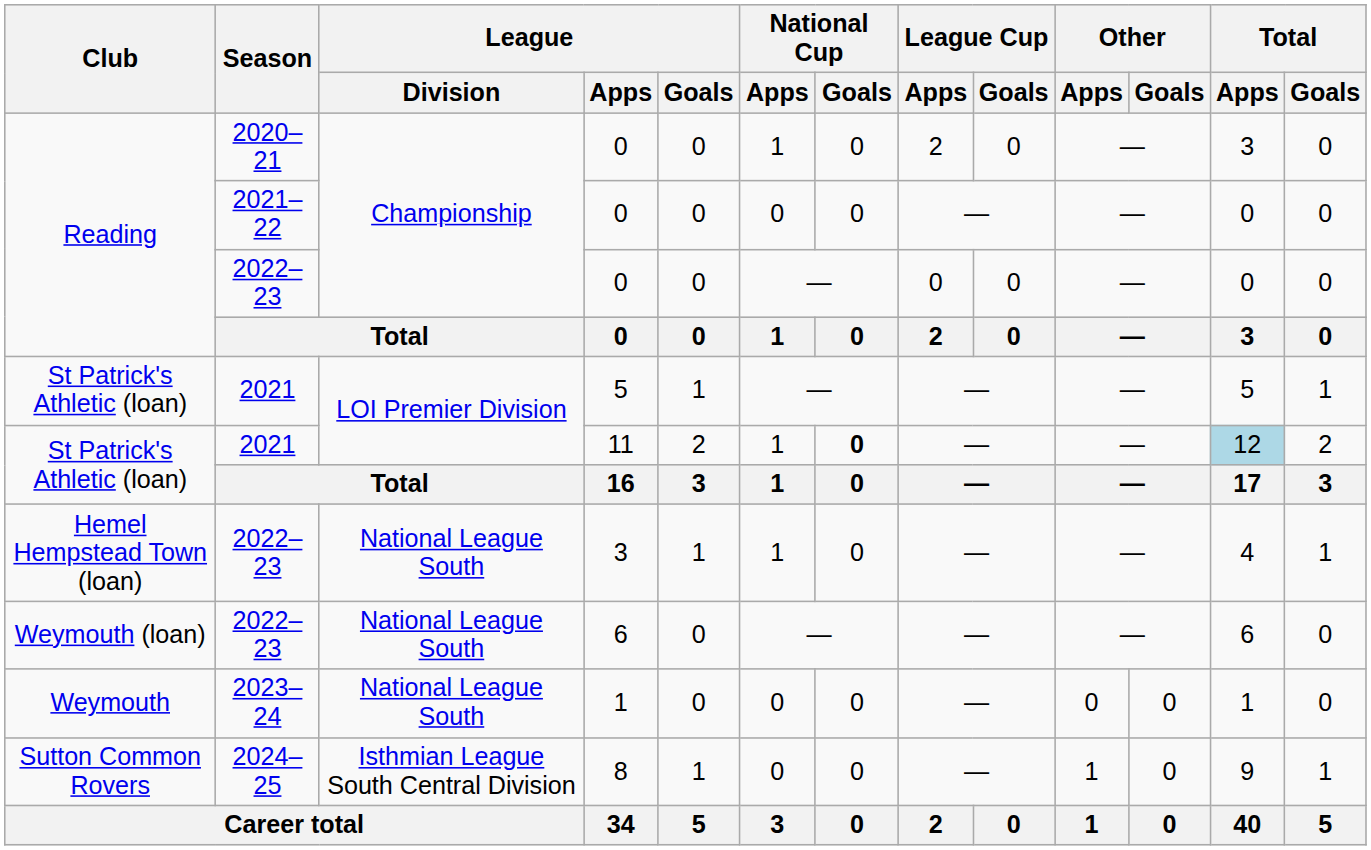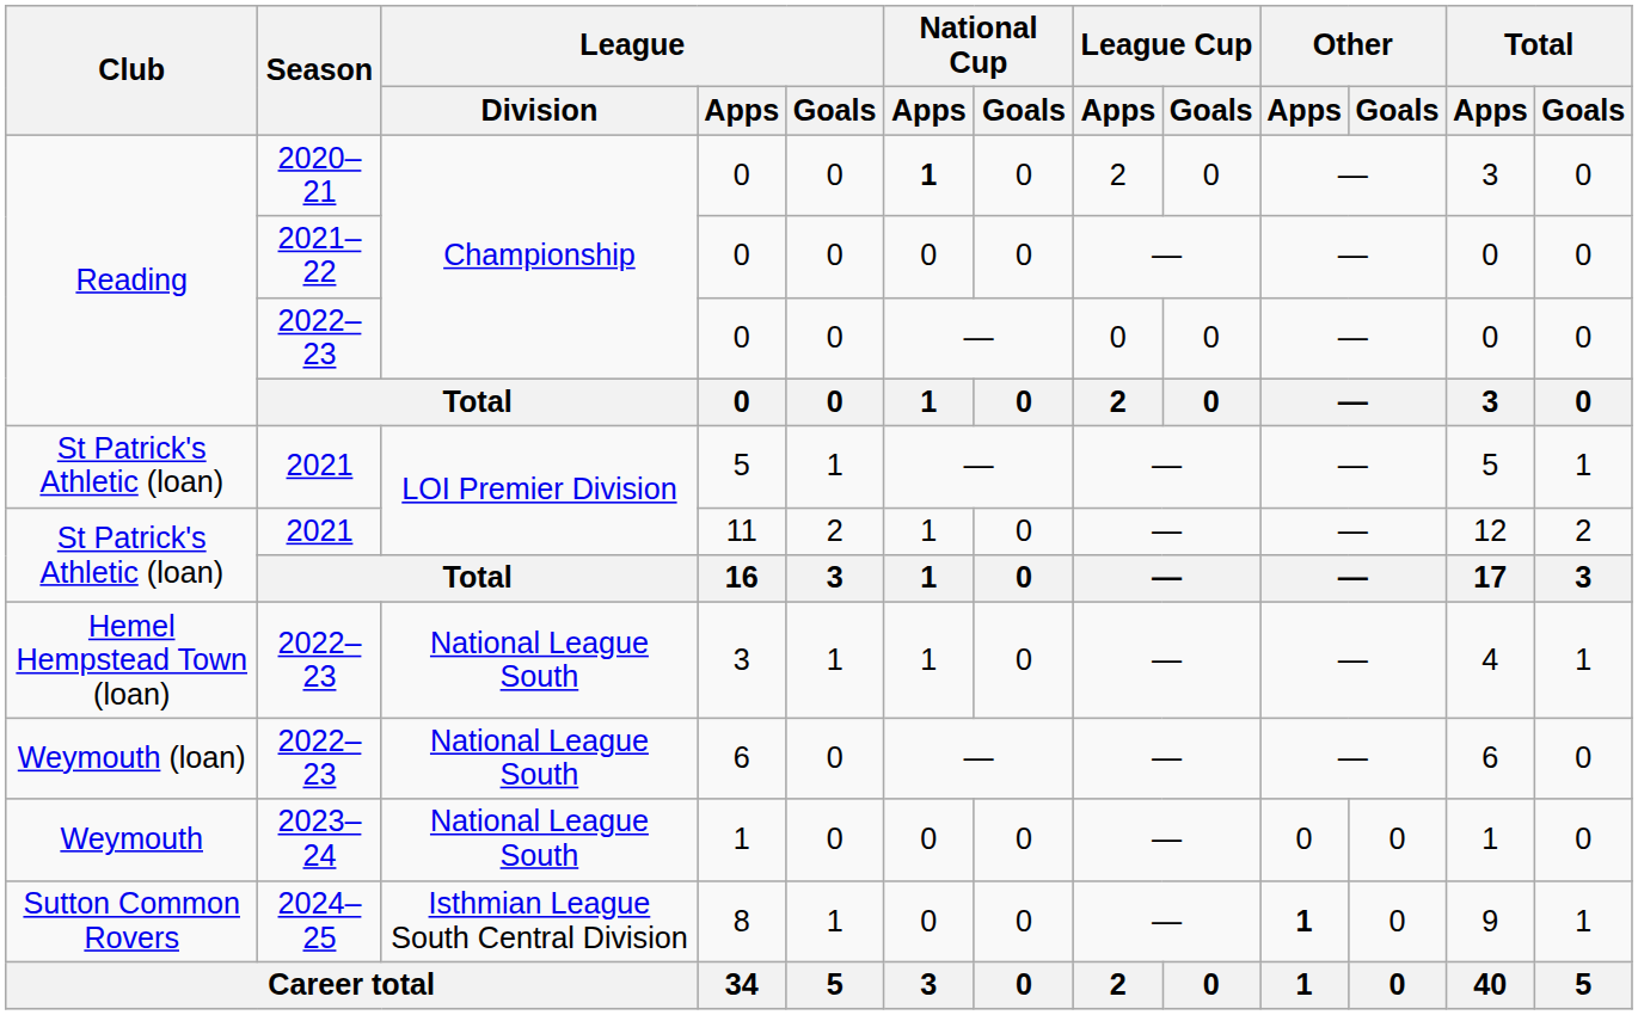2020–21 / 0 | National Cup / Apps: normal -> bold
11 | National Cup / Goals: bold -> normal
11 | Total / Apps: lightblue background -> no background
8 | Other / Apps: normal -> bold
